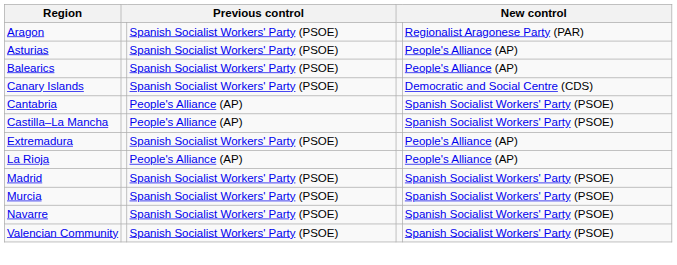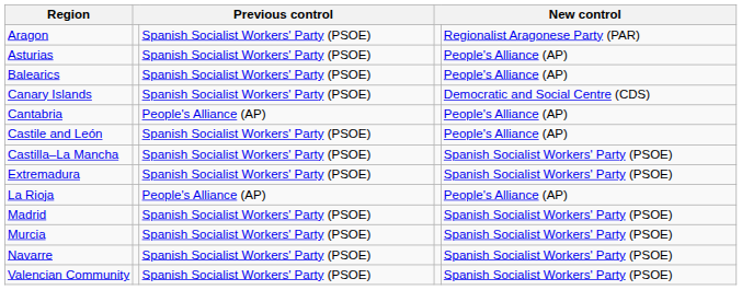Cantabria | column 5: Spanish Socialist Workers' Party (PSOE) -> People's Alliance (AP)
+ row: Castile and León | Spanish Socialist Workers' Party (PSOE) | People's Alliance (AP)
Castilla–La Mancha | column 3: People's Alliance (AP) -> Spanish Socialist Workers' Party (PSOE)
Extremadura | column 5: People's Alliance (AP) -> Spanish Socialist Workers' Party (PSOE)
